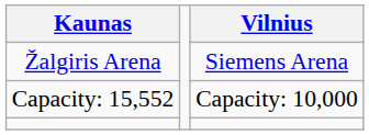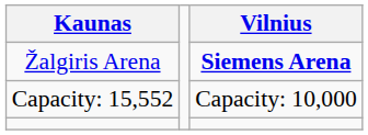Žalgiris Arena | Vilnius: normal -> bold
